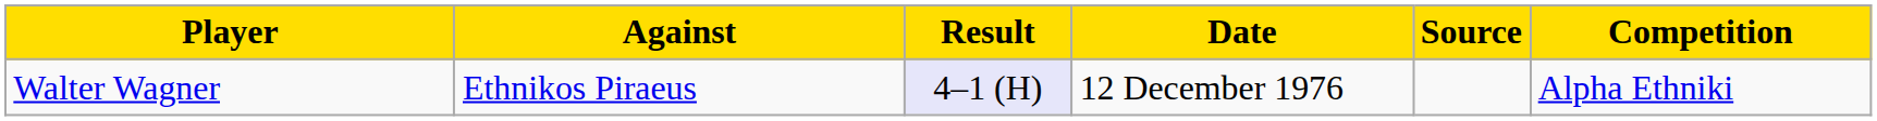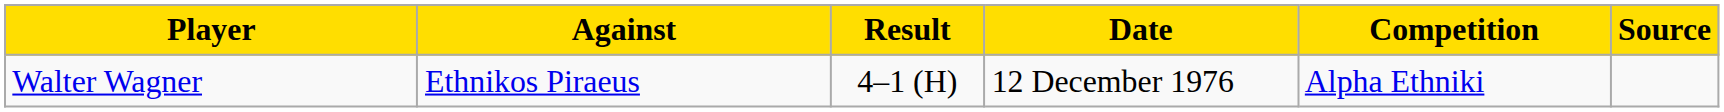columns swapped: Competition <-> Source
Walter Wagner | Result: lavender background -> no background
